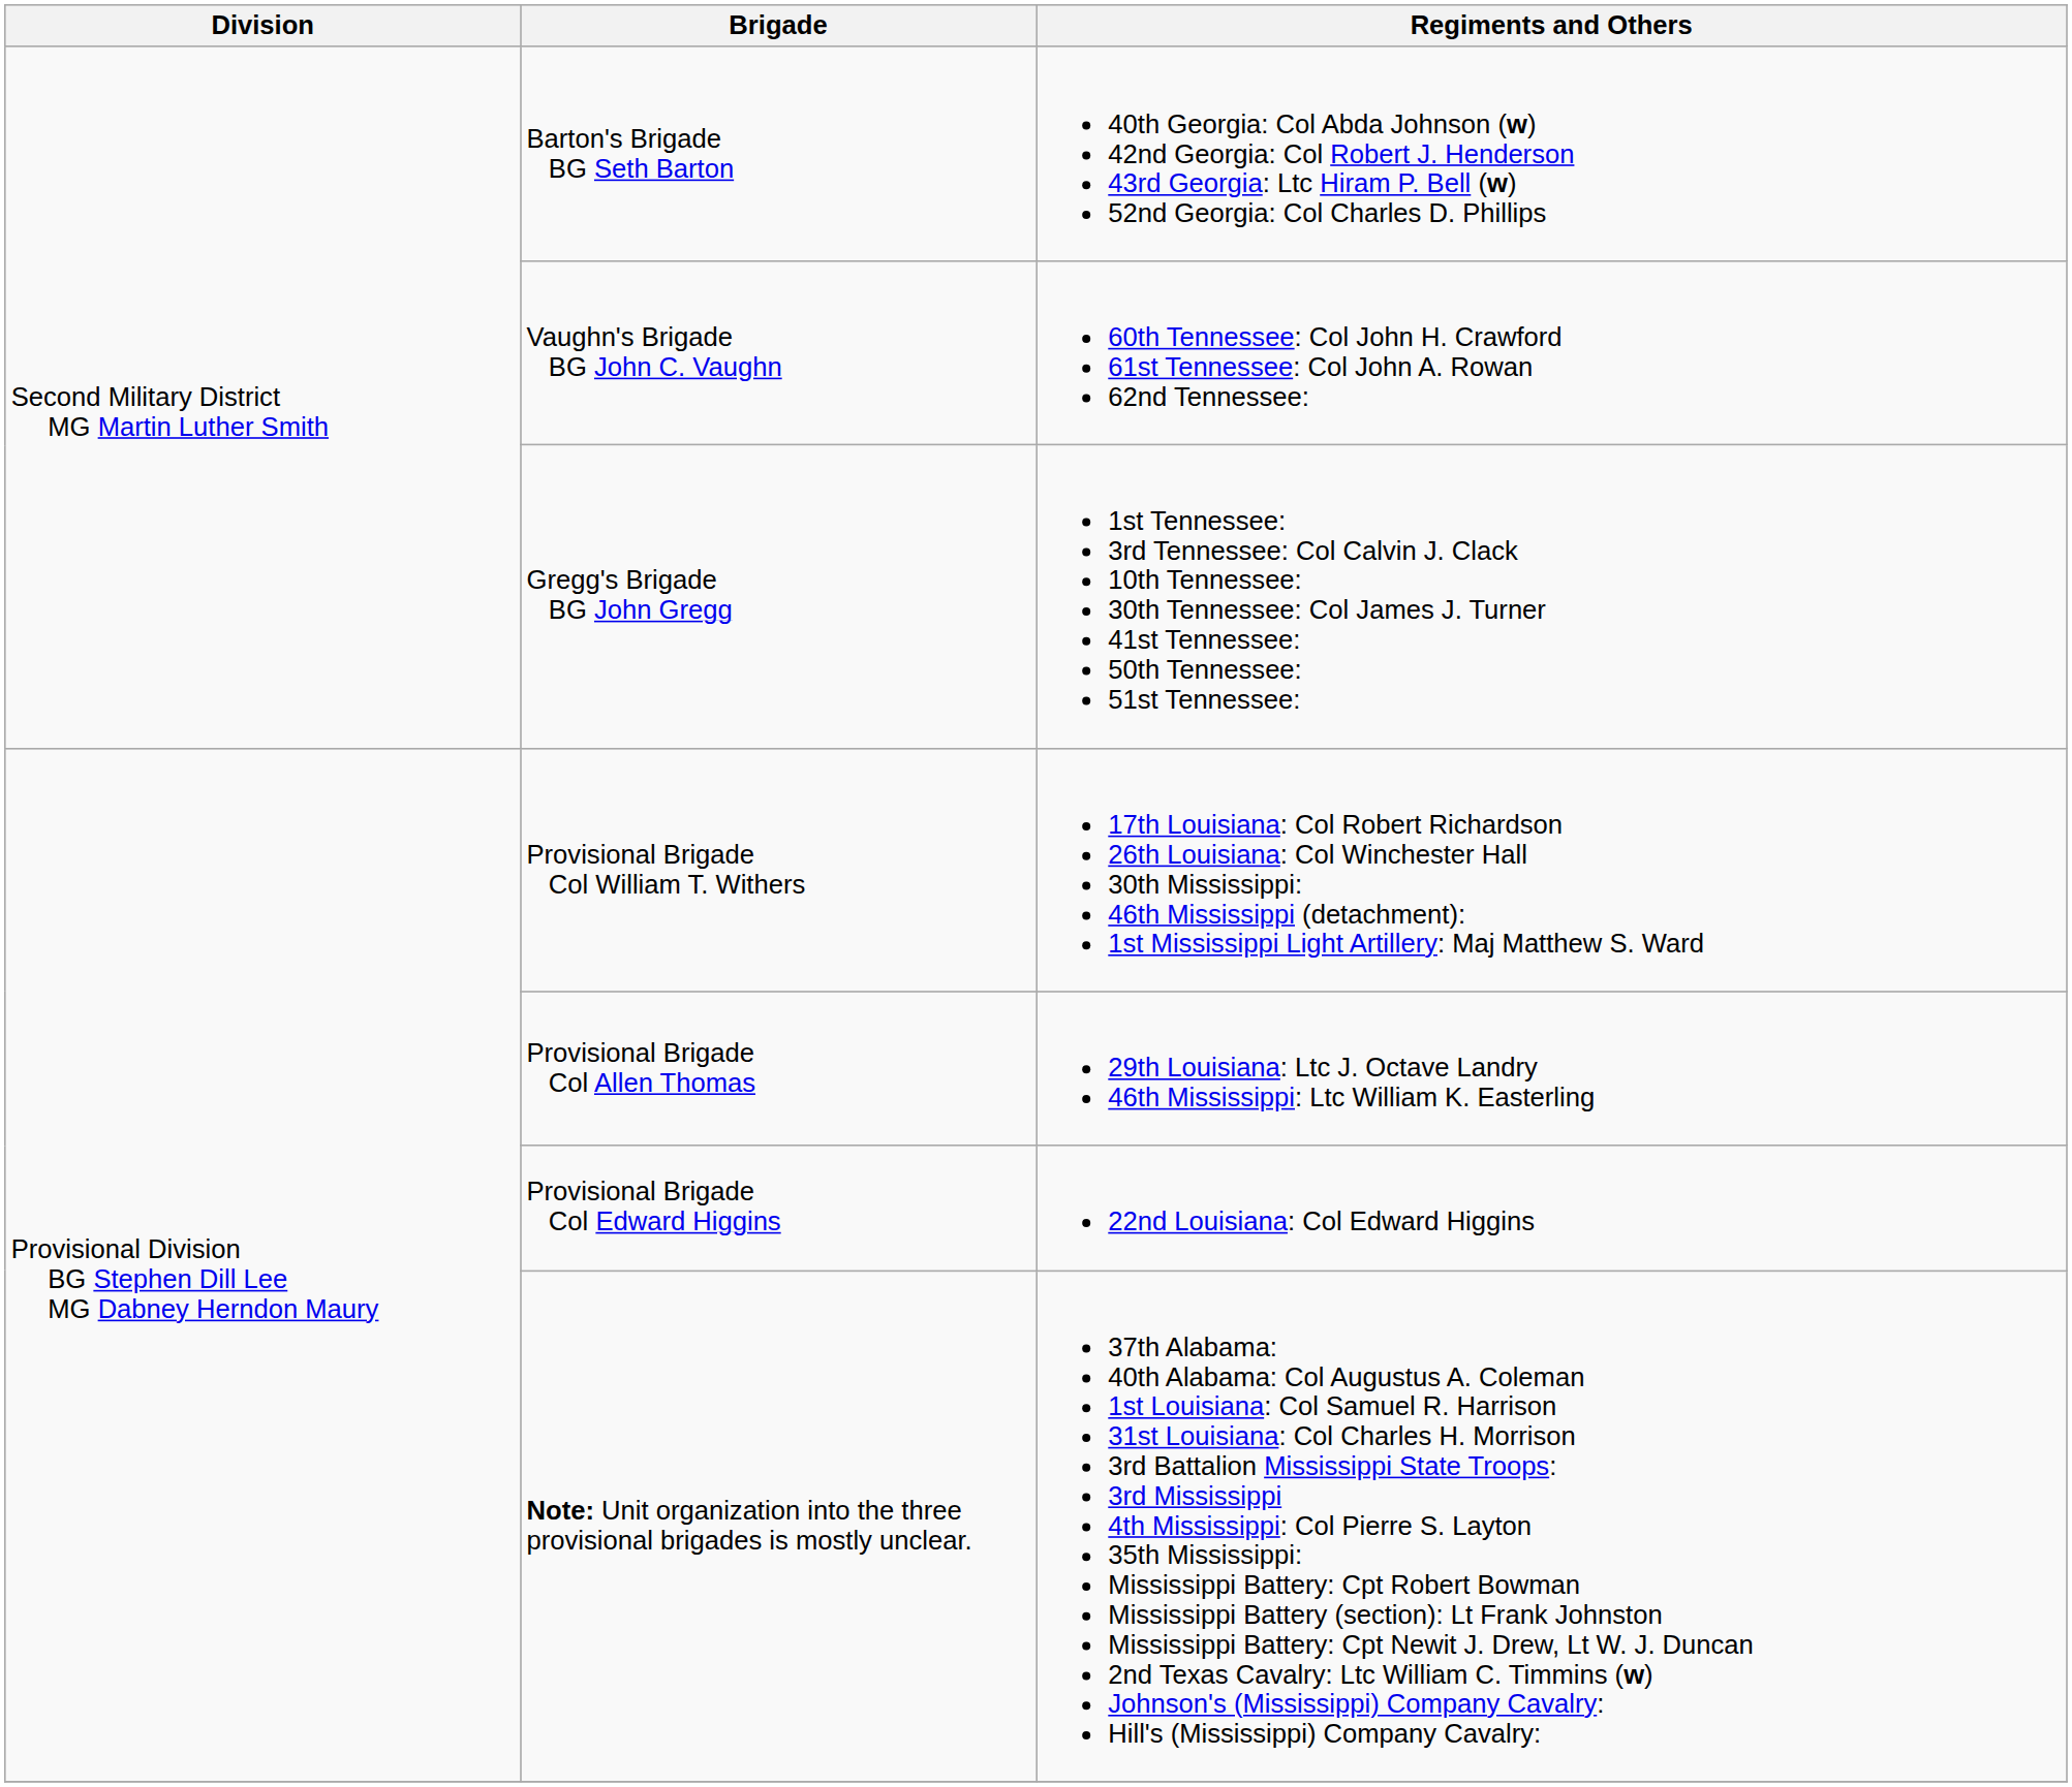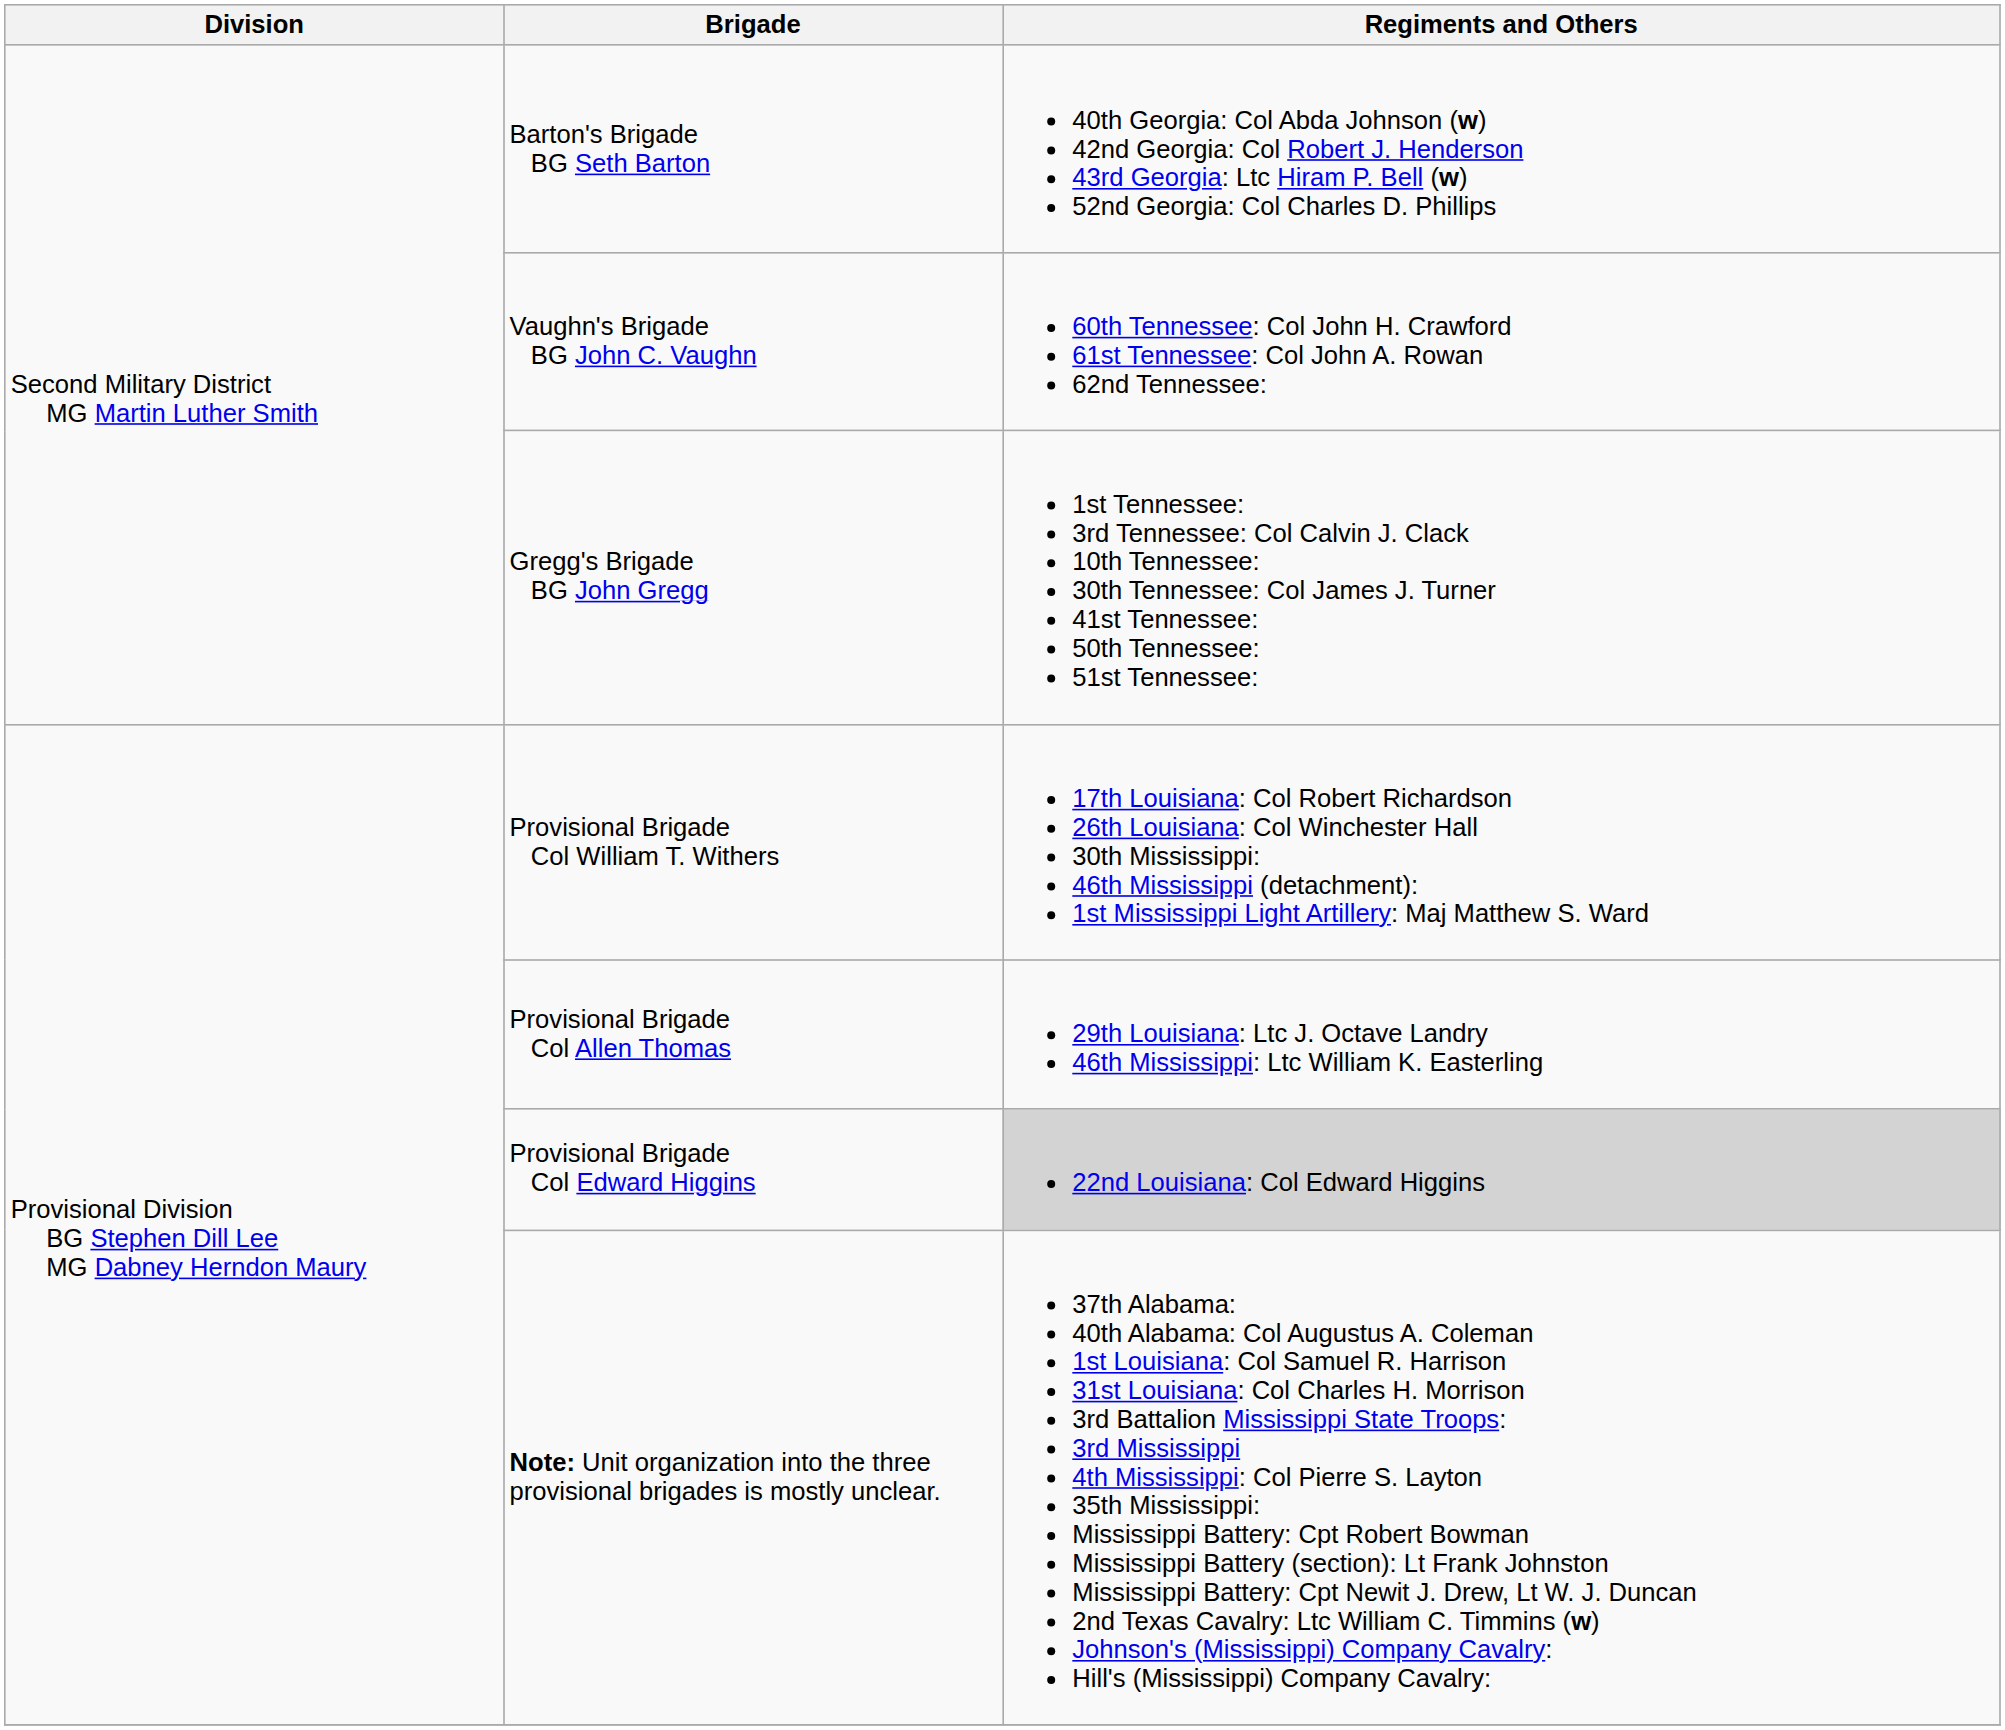Provisional Brigade Col Edward Higgins | Regiments and Others: no background -> lightgrey background
